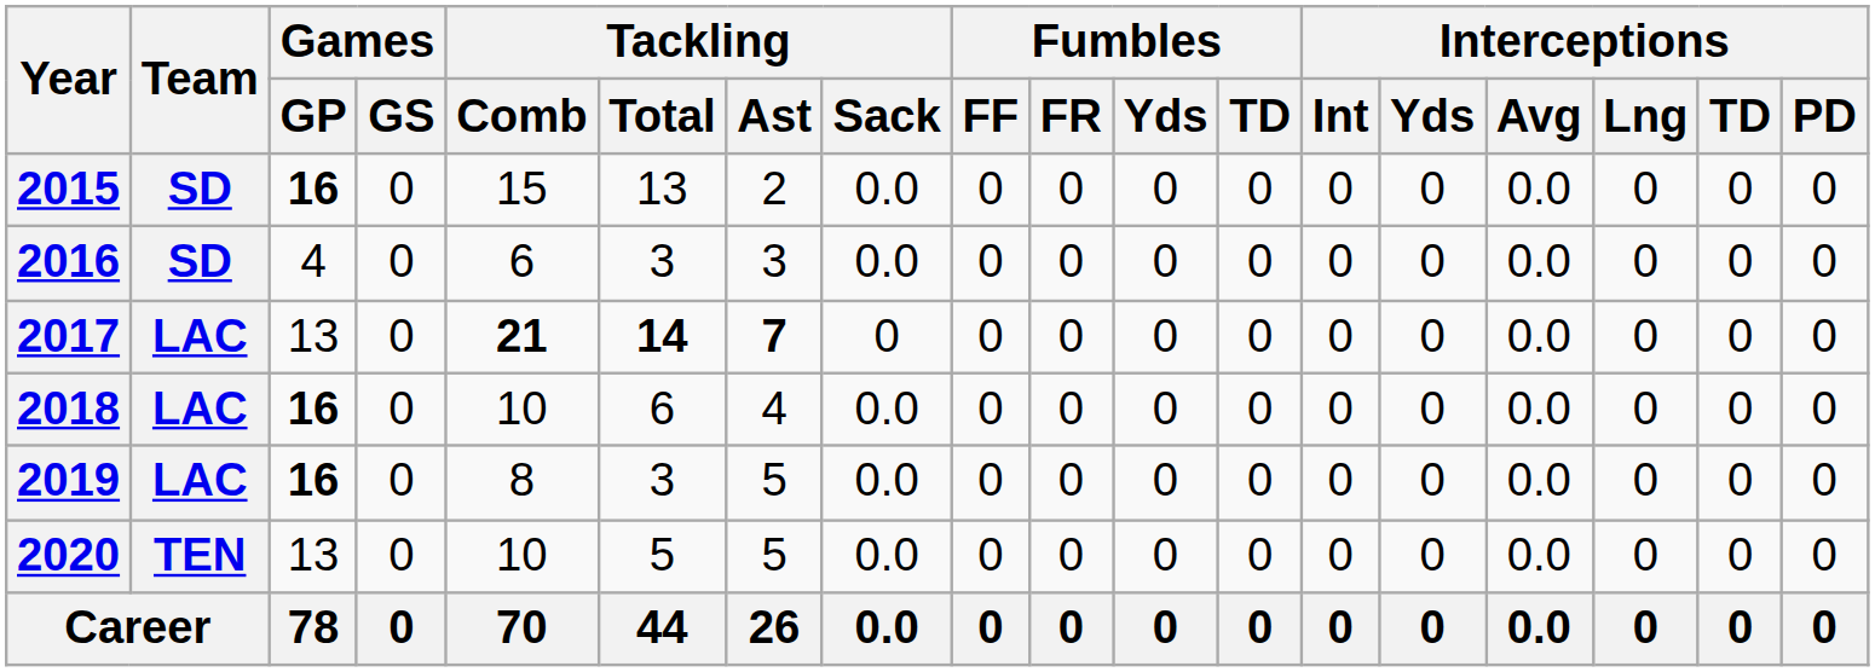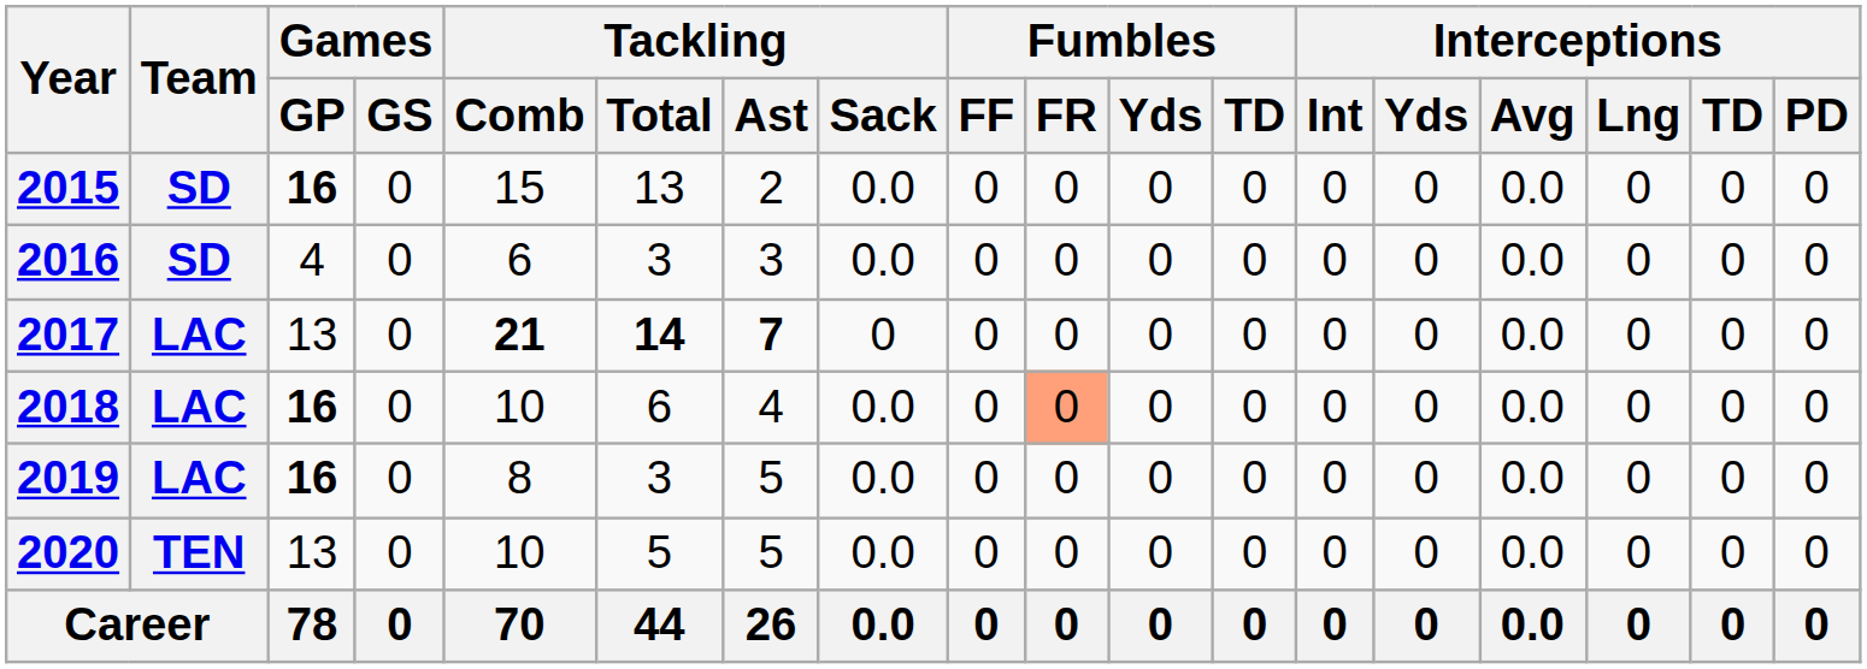2018 | Fumbles / FR: no background -> lightsalmon background
